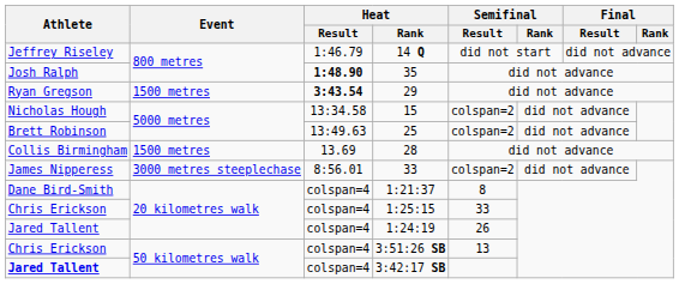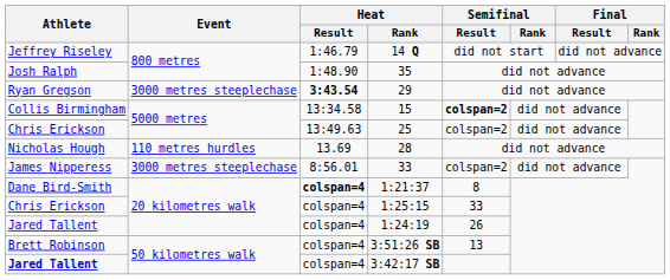35 | Heat / Result: bold -> normal
29 | Event: 1500 metres -> 3000 metres steeplechase
15 | Athlete: Nicholas Hough -> Collis Birmingham
15 | Semifinal / Result: normal -> bold
25 | Athlete: Brett Robinson -> Chris Erickson
28 | Athlete: Collis Birmingham -> Nicholas Hough
28 | Event: 1500 metres -> 110 metres hurdles
1:21:37 | Heat / Result: normal -> bold
3:51:26 SB | Athlete: Chris Erickson -> Brett Robinson
